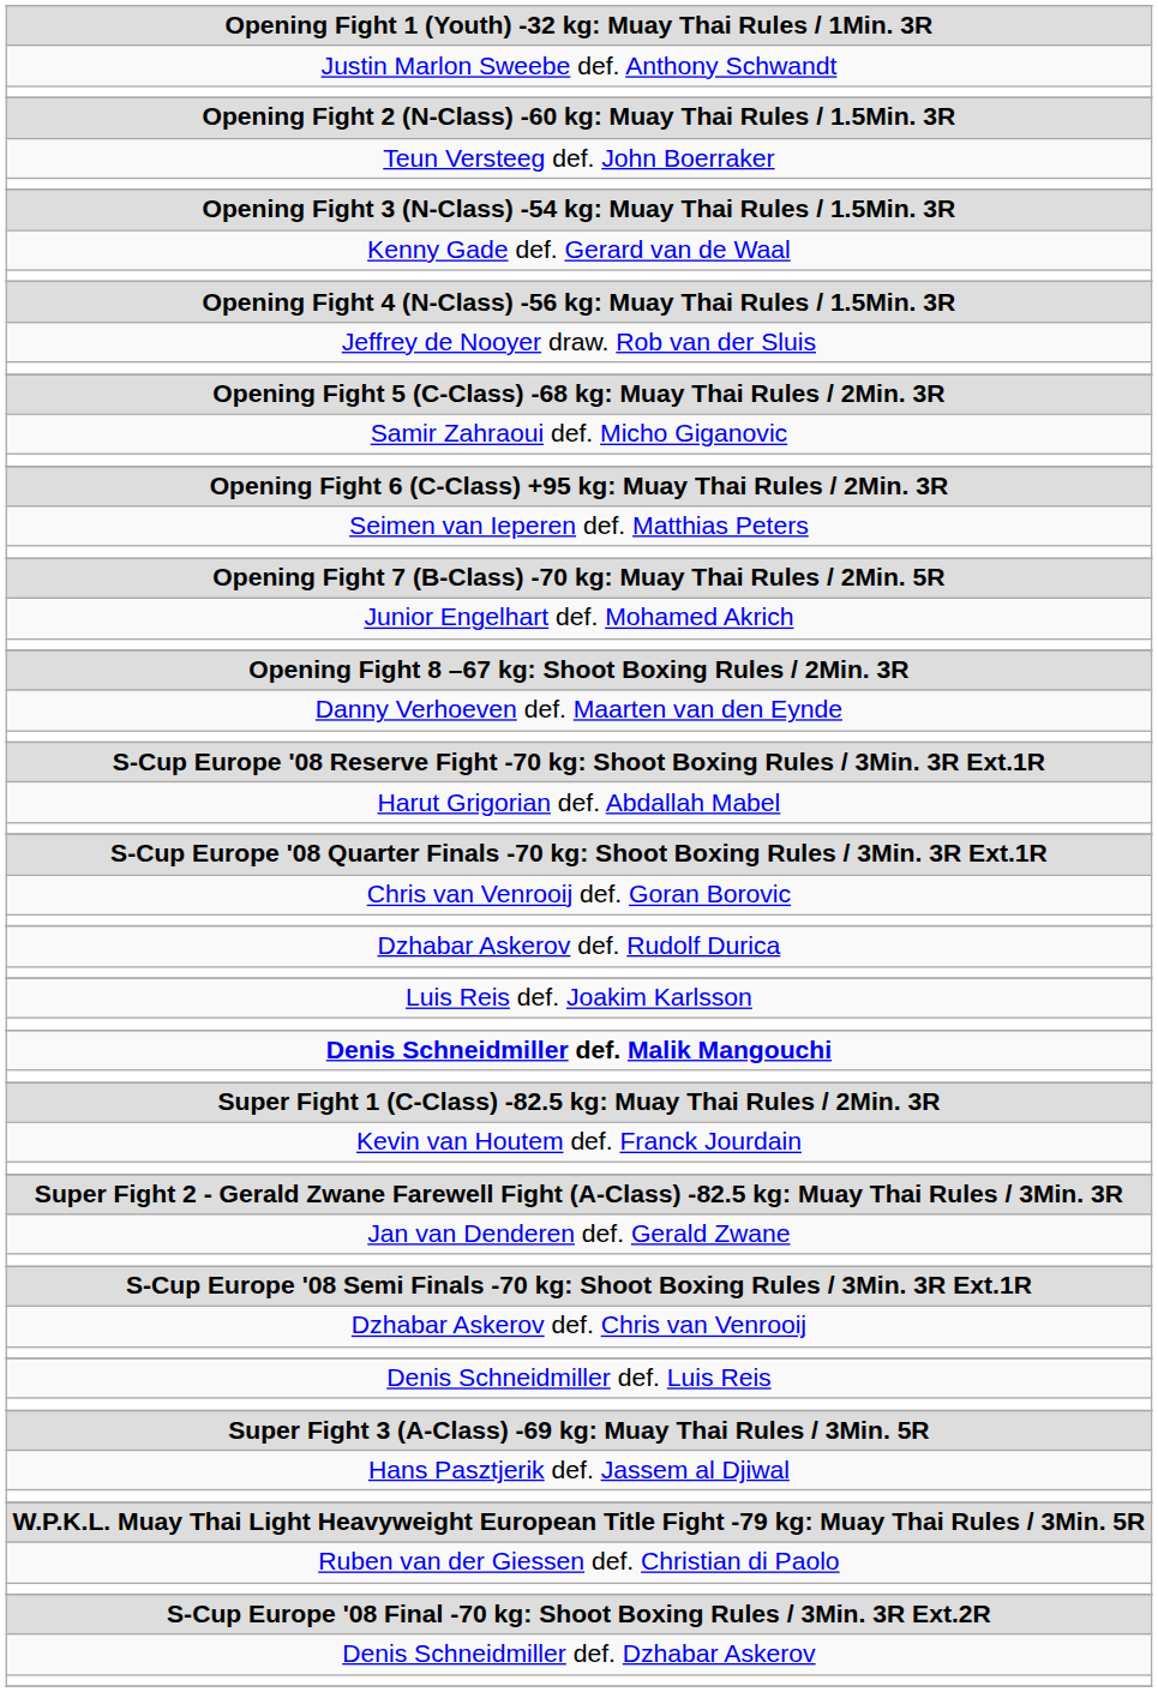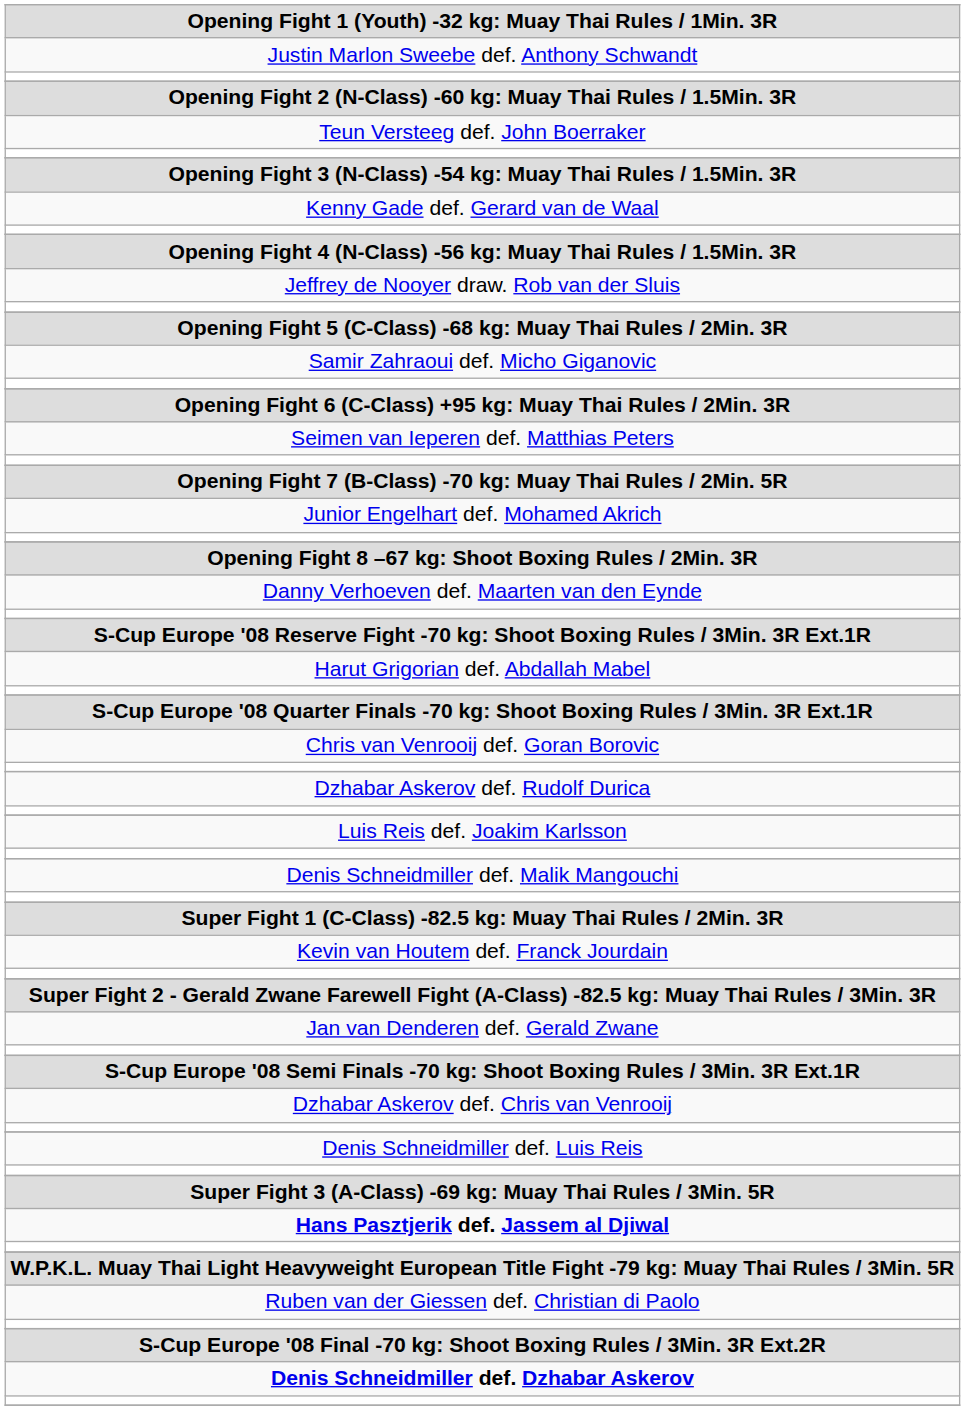Denis Schneidmiller def. Malik Mangouchi | column 1: bold -> normal
Hans Pasztjerik def. Jassem al Djiwal | column 1: normal -> bold
Denis Schneidmiller def. Dzhabar Askerov | column 1: normal -> bold
